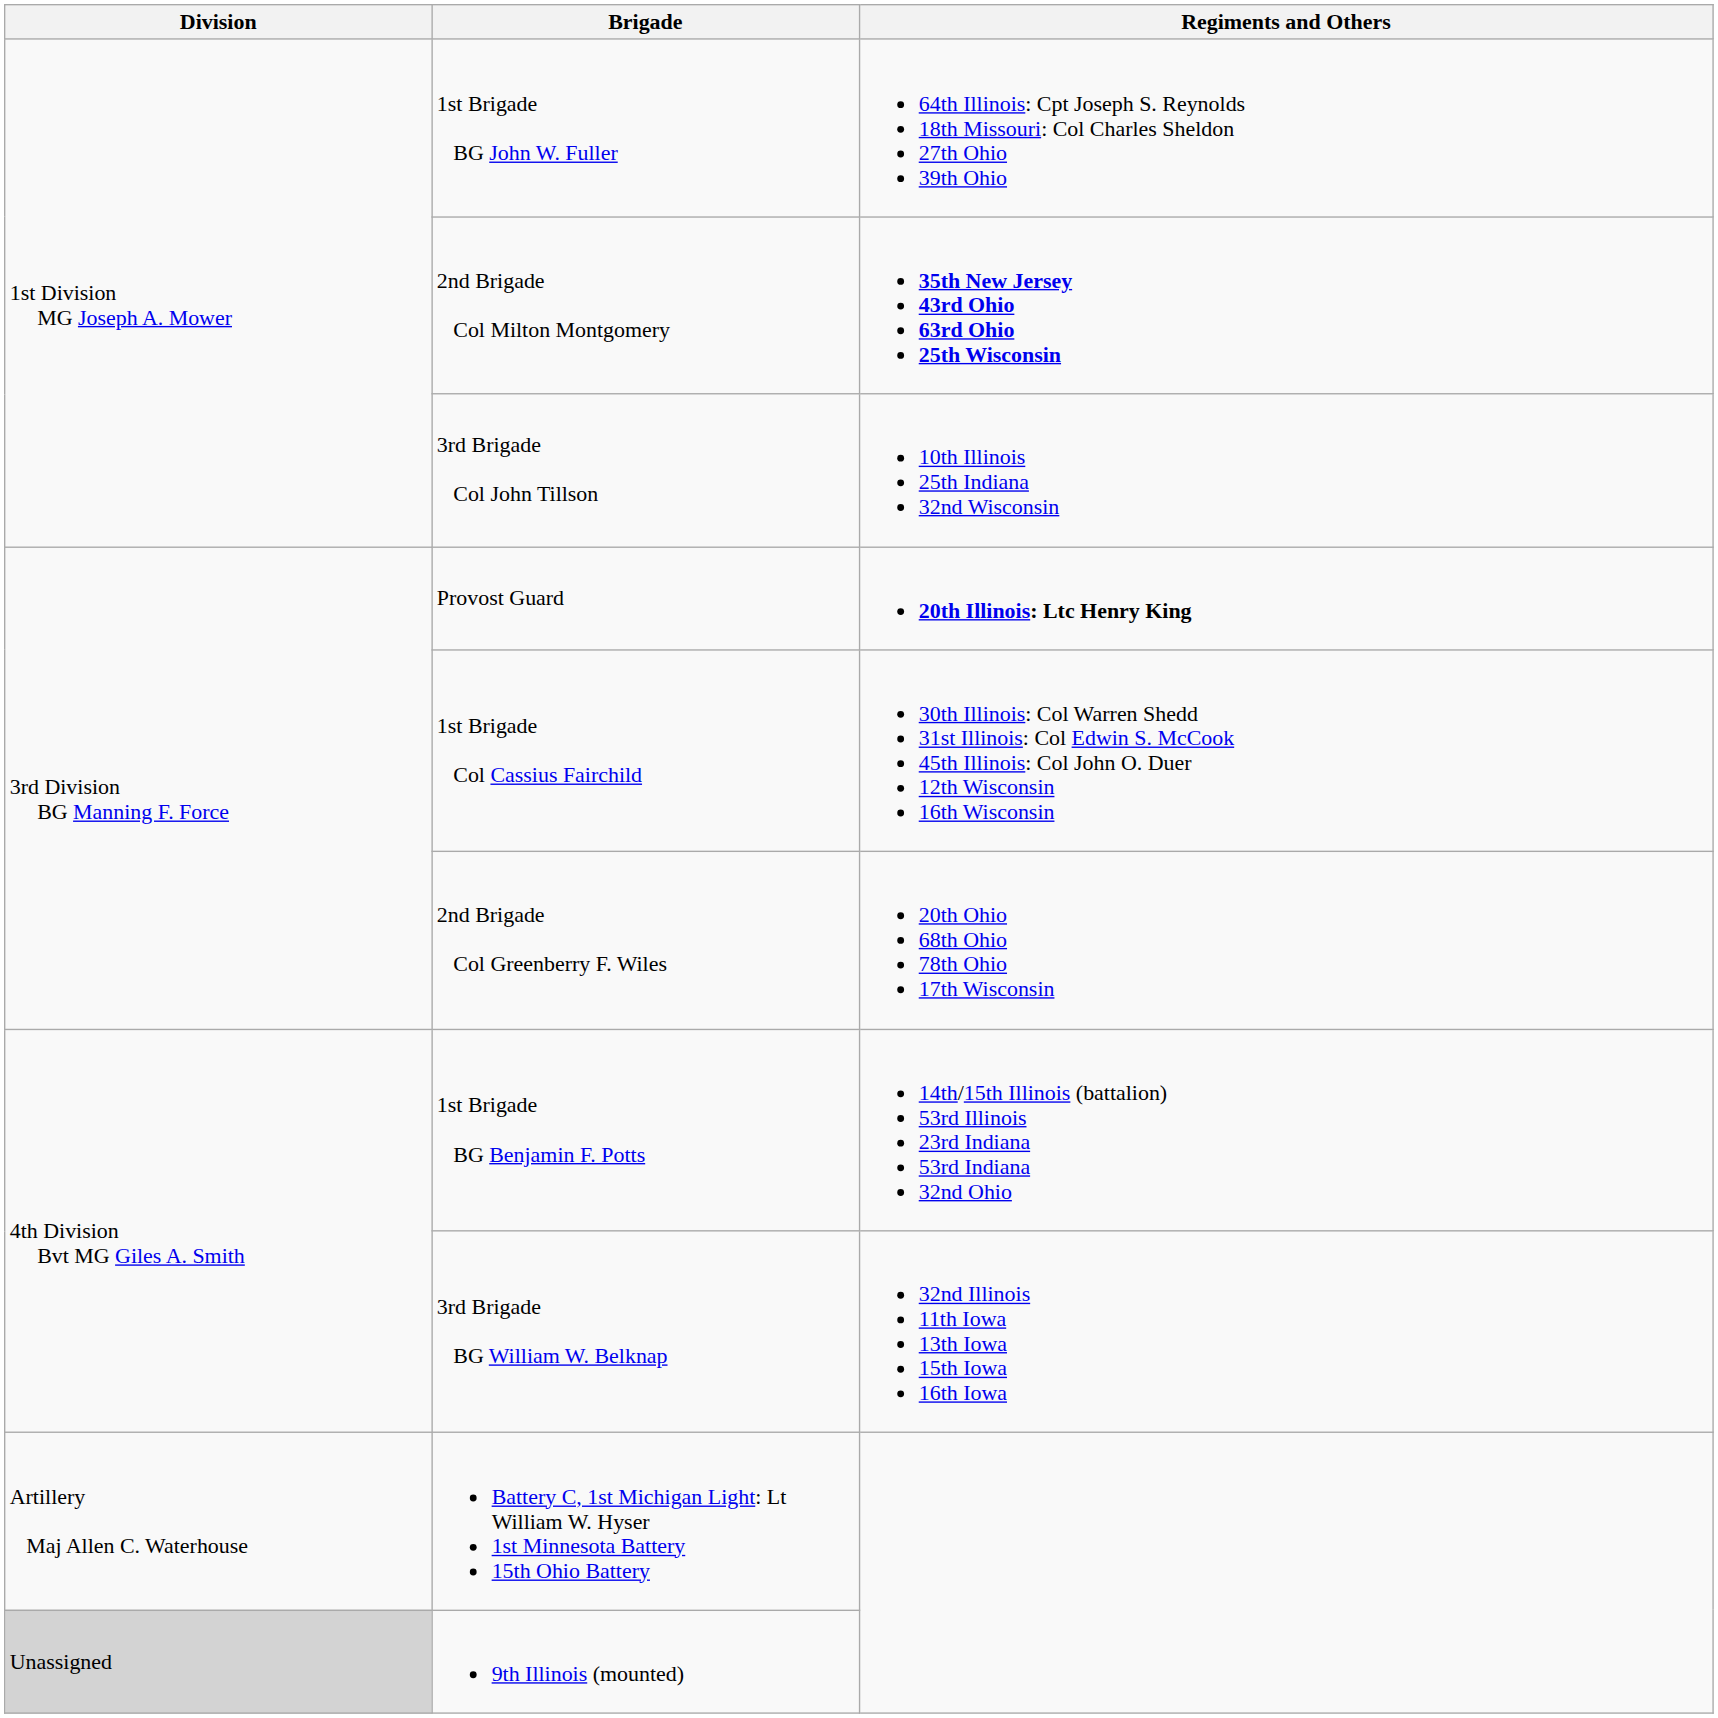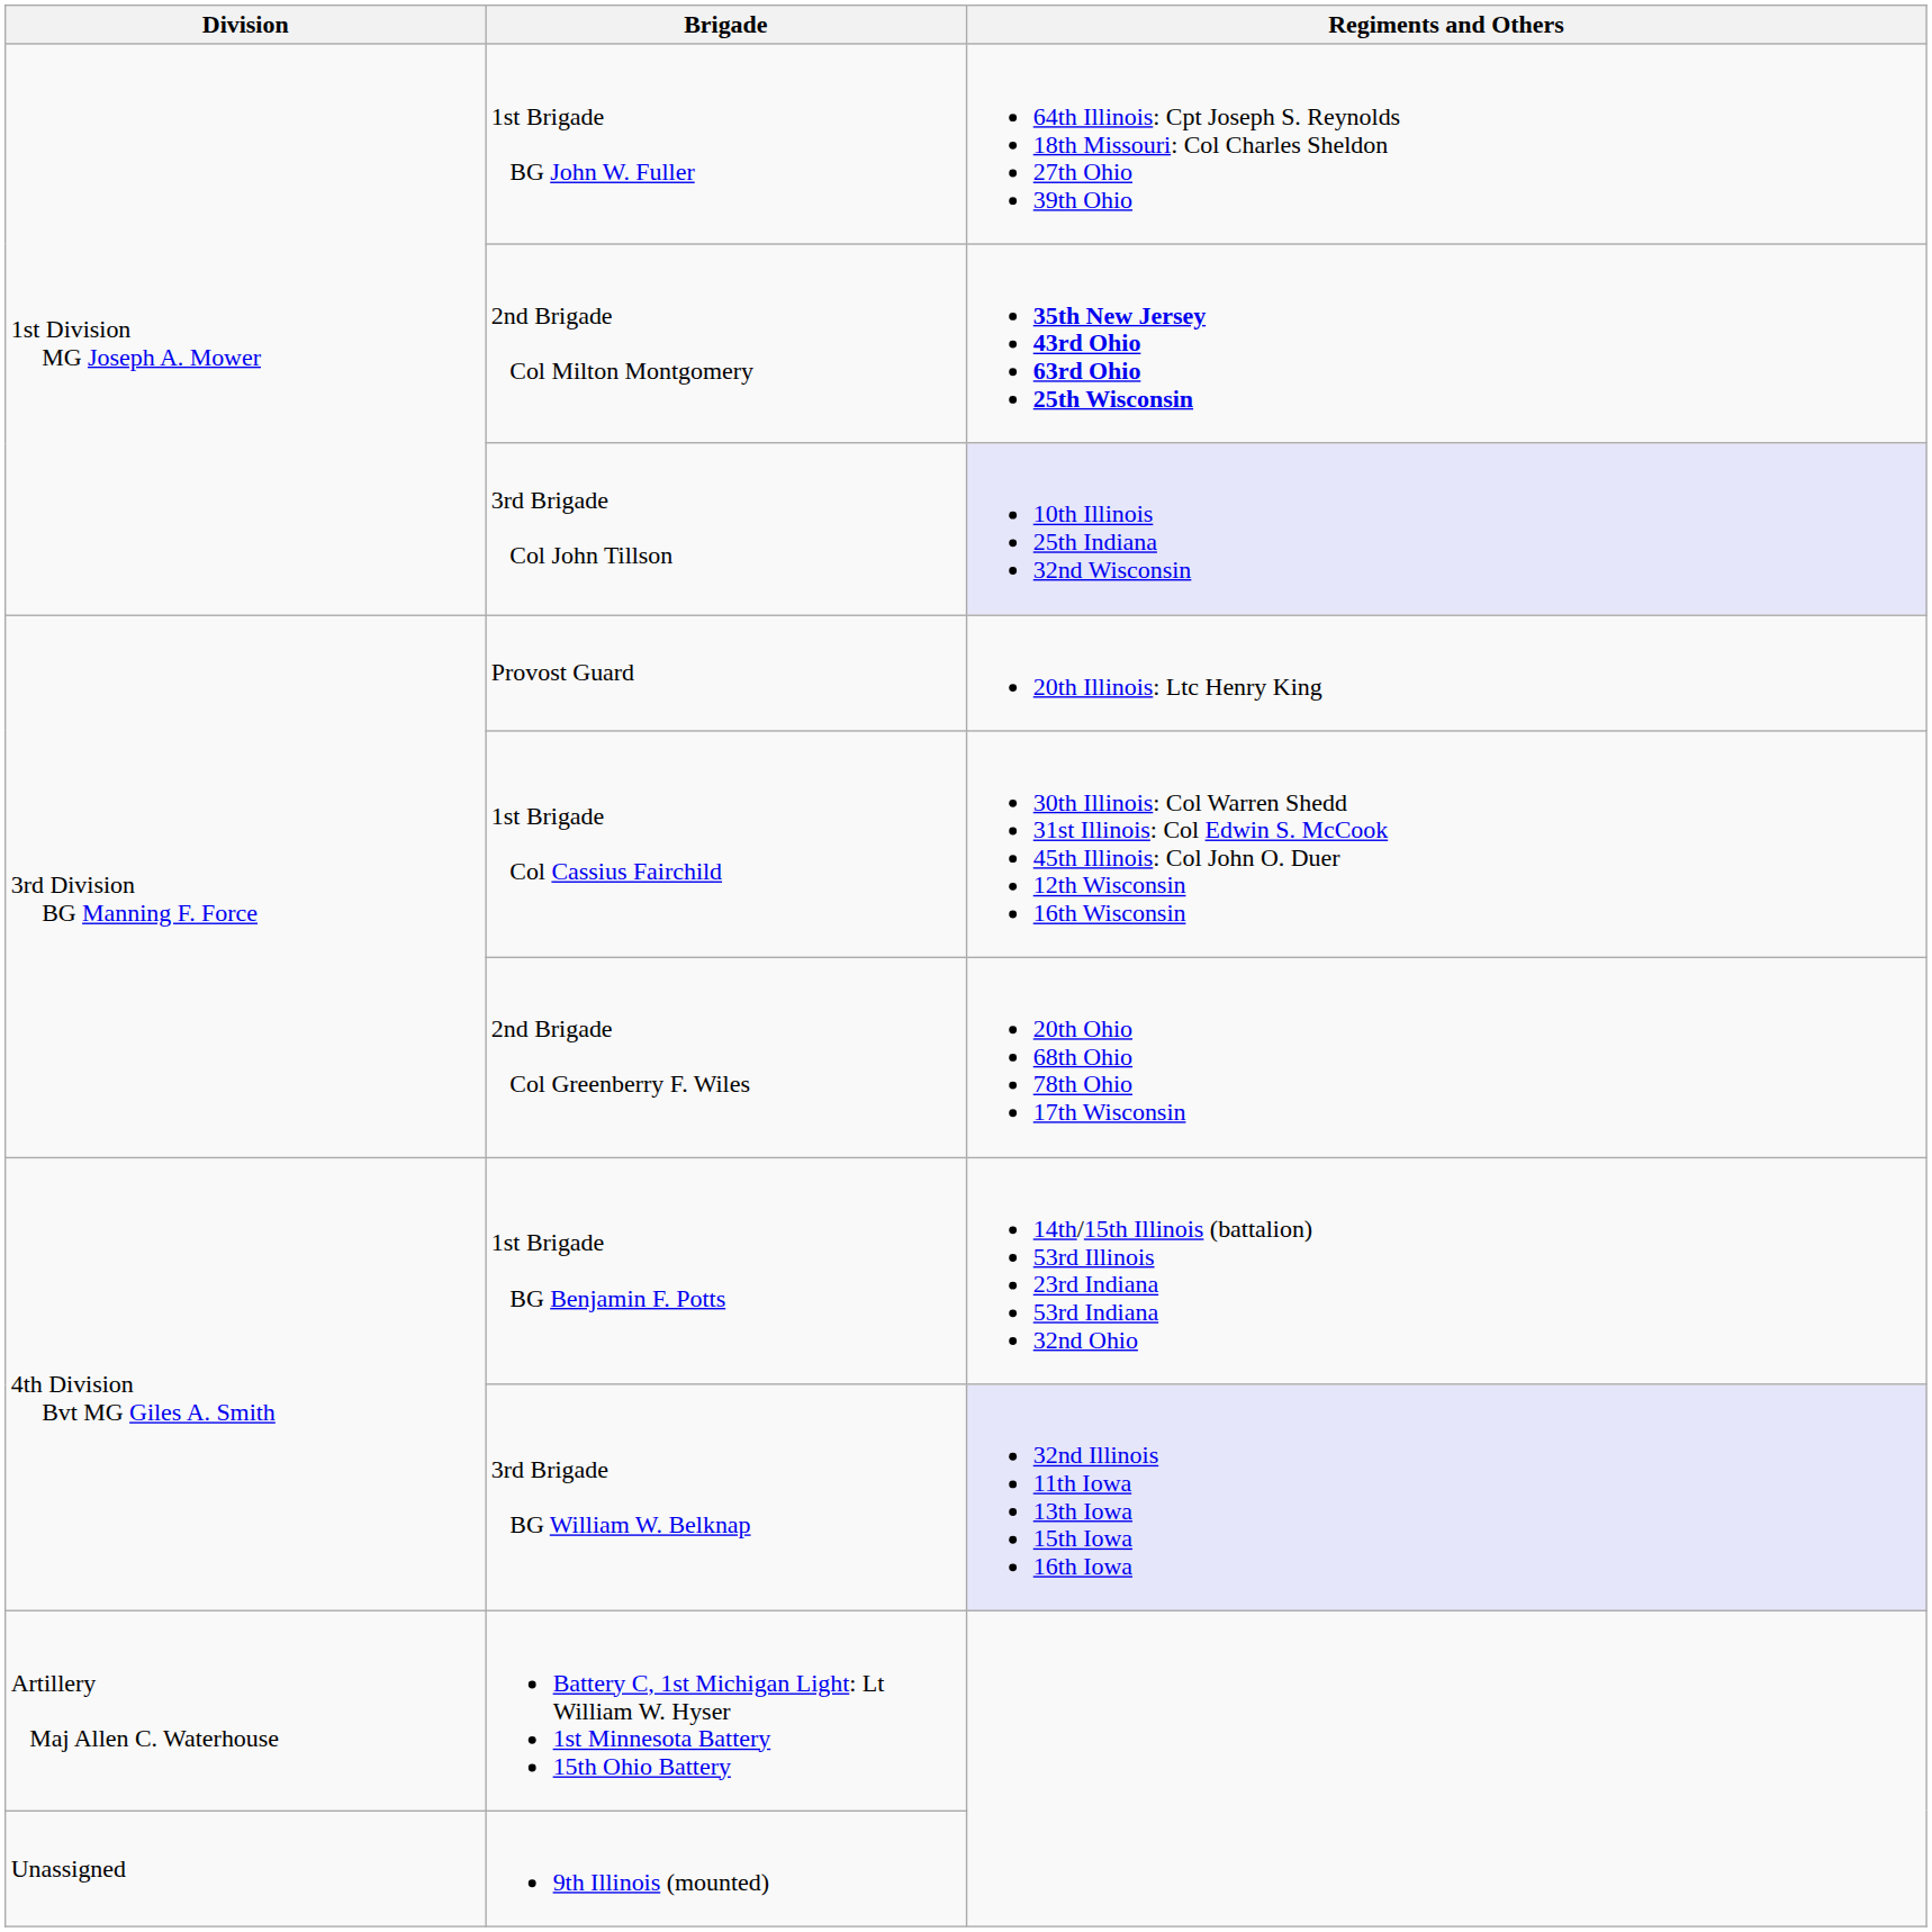3rd Brigade Col John Tillson | Regiments and Others: no background -> lavender background
Provost Guard | Regiments and Others: bold -> normal
3rd Brigade BG William W. Belknap | Regiments and Others: no background -> lavender background
9th Illinois (mounted) | Division: lightgrey background -> no background
